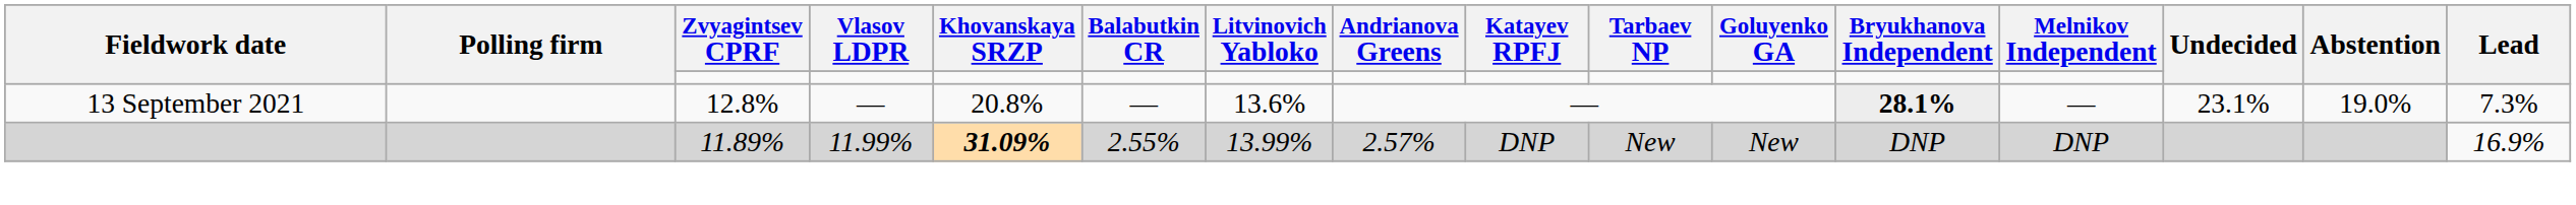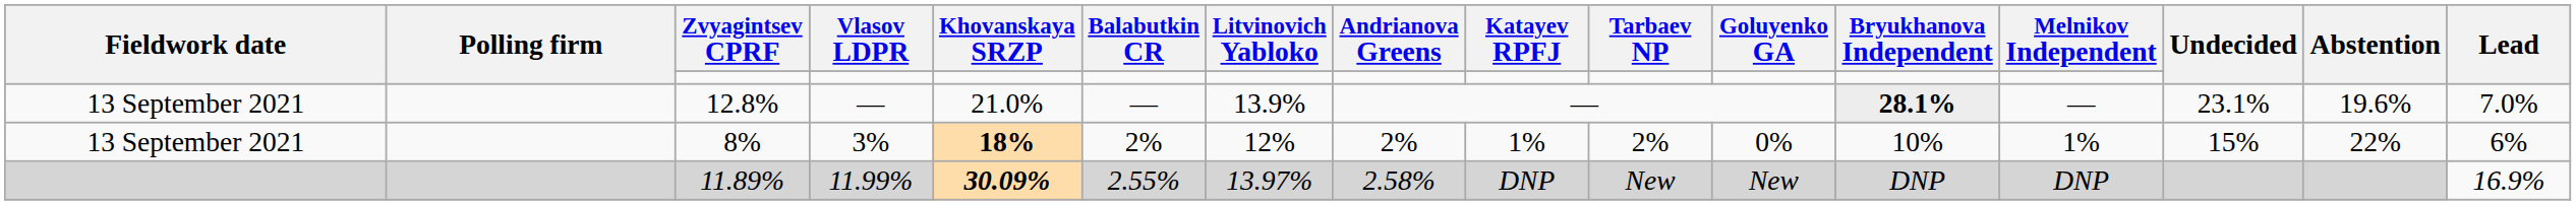12.8% | Khovanskaya SRZP: 20.8% -> 21.0%
12.8% | Litvinovich Yabloko: 13.6% -> 13.9%
12.8% | Abstention: 19.0% -> 19.6%
12.8% | Lead: 7.3% -> 7.0%
+ row: 13 September 2021 | 8% | 3% | 18% | 2% | 12% | 2% | 1% | 2% | 0% | 10% | 1% | 15% | 22% | 6%
11.89% | Khovanskaya SRZP: 31.09% -> 30.09%
11.89% | Litvinovich Yabloko: 13.99% -> 13.97%
11.89% | Andrianova Greens: 2.57% -> 2.58%
